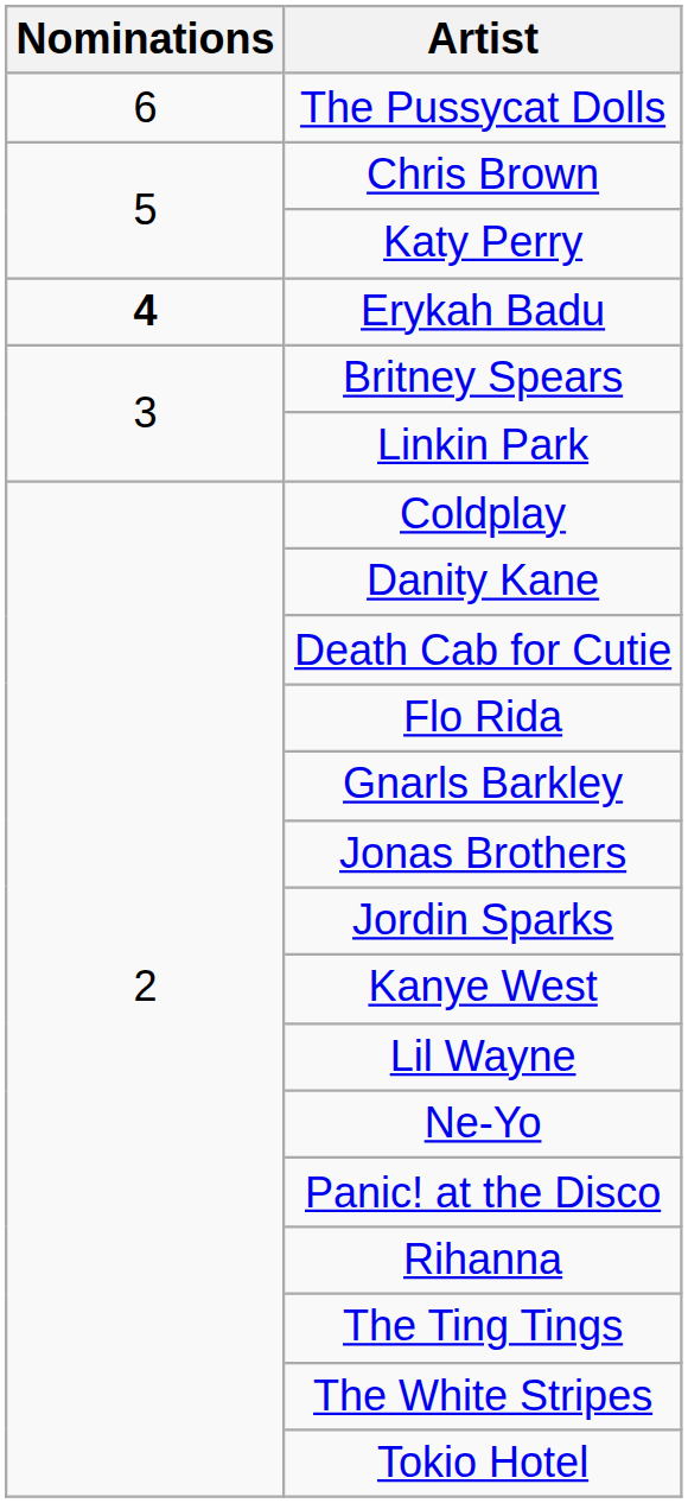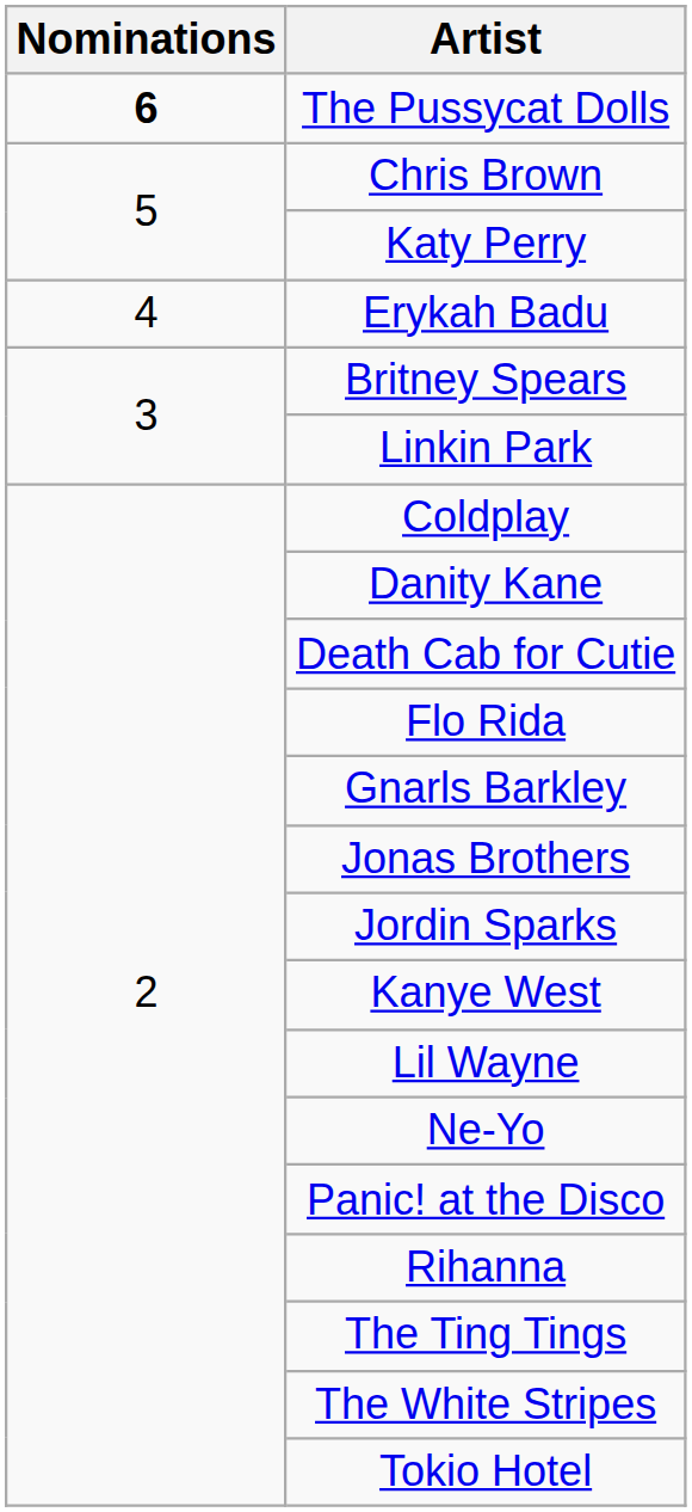The Pussycat Dolls | Nominations: normal -> bold
Erykah Badu | Nominations: bold -> normal
